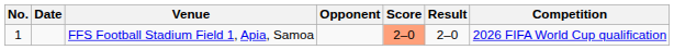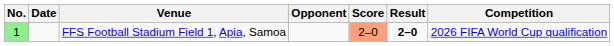FFS Football Stadium Field 1, Apia, Samoa | No.: no background -> lightgreen background
FFS Football Stadium Field 1, Apia, Samoa | Result: normal -> bold
